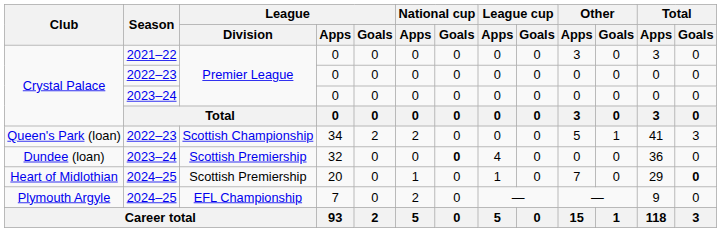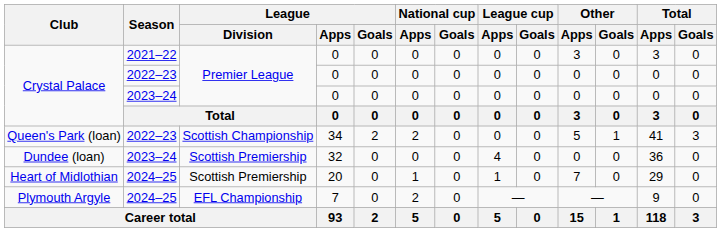Dundee (loan) | National cup / Goals: bold -> normal
Heart of Midlothian | Total / Goals: bold -> normal
